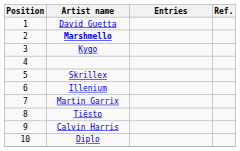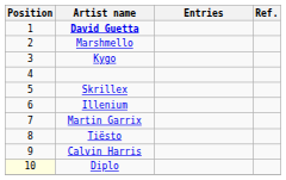David Guetta | Artist name: normal -> bold
Marshmello | Artist name: bold -> normal
Diplo | Position: no background -> lightyellow background
